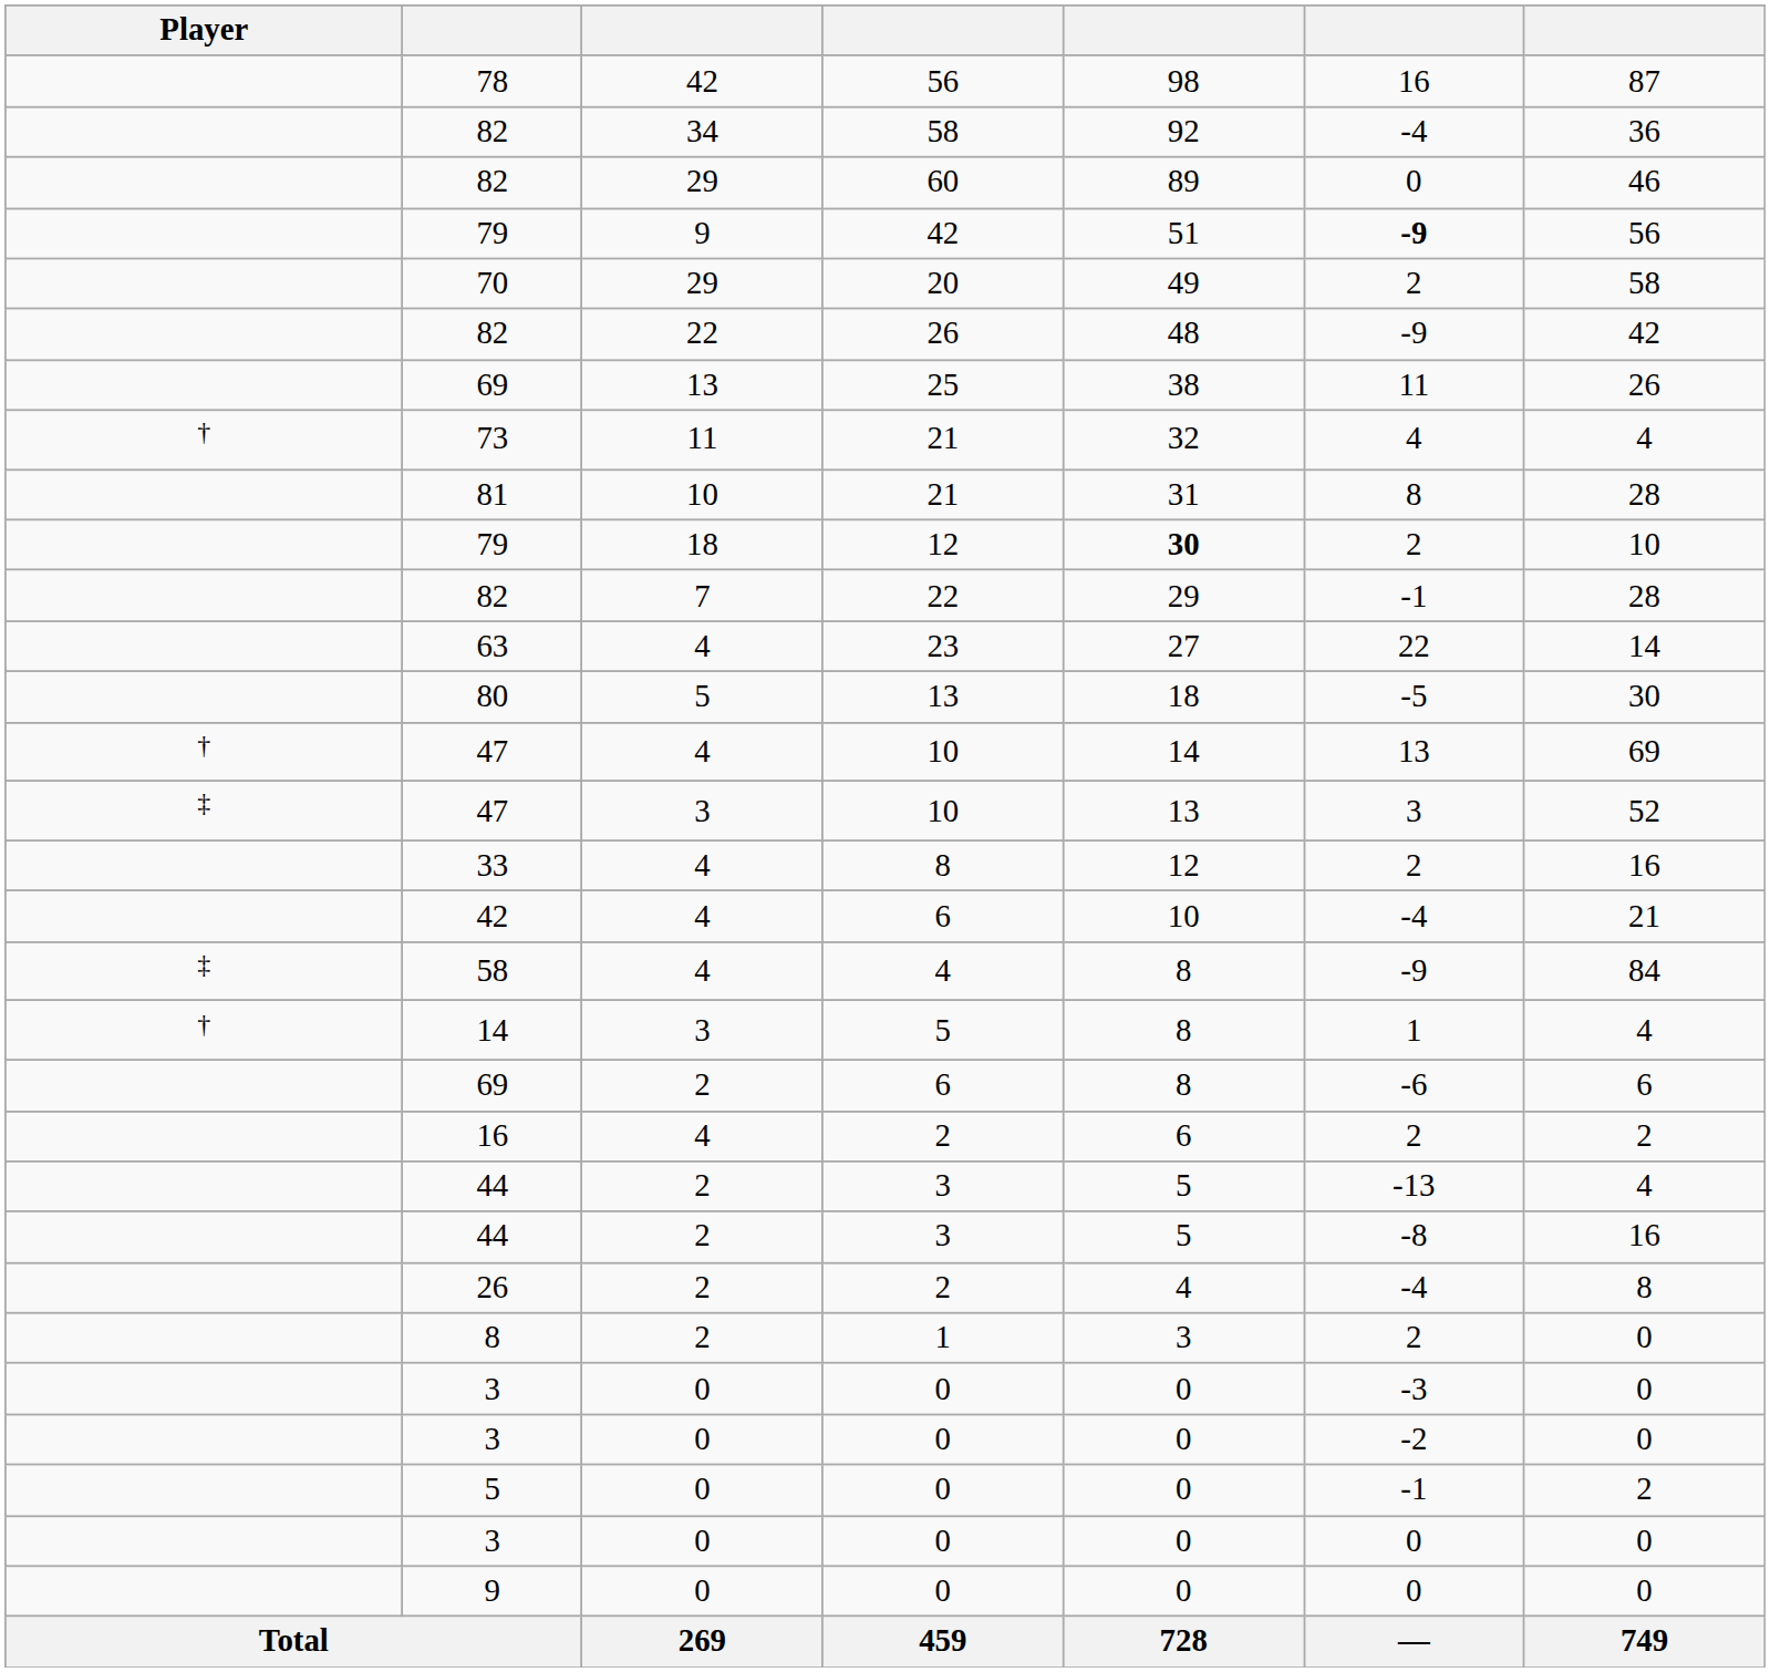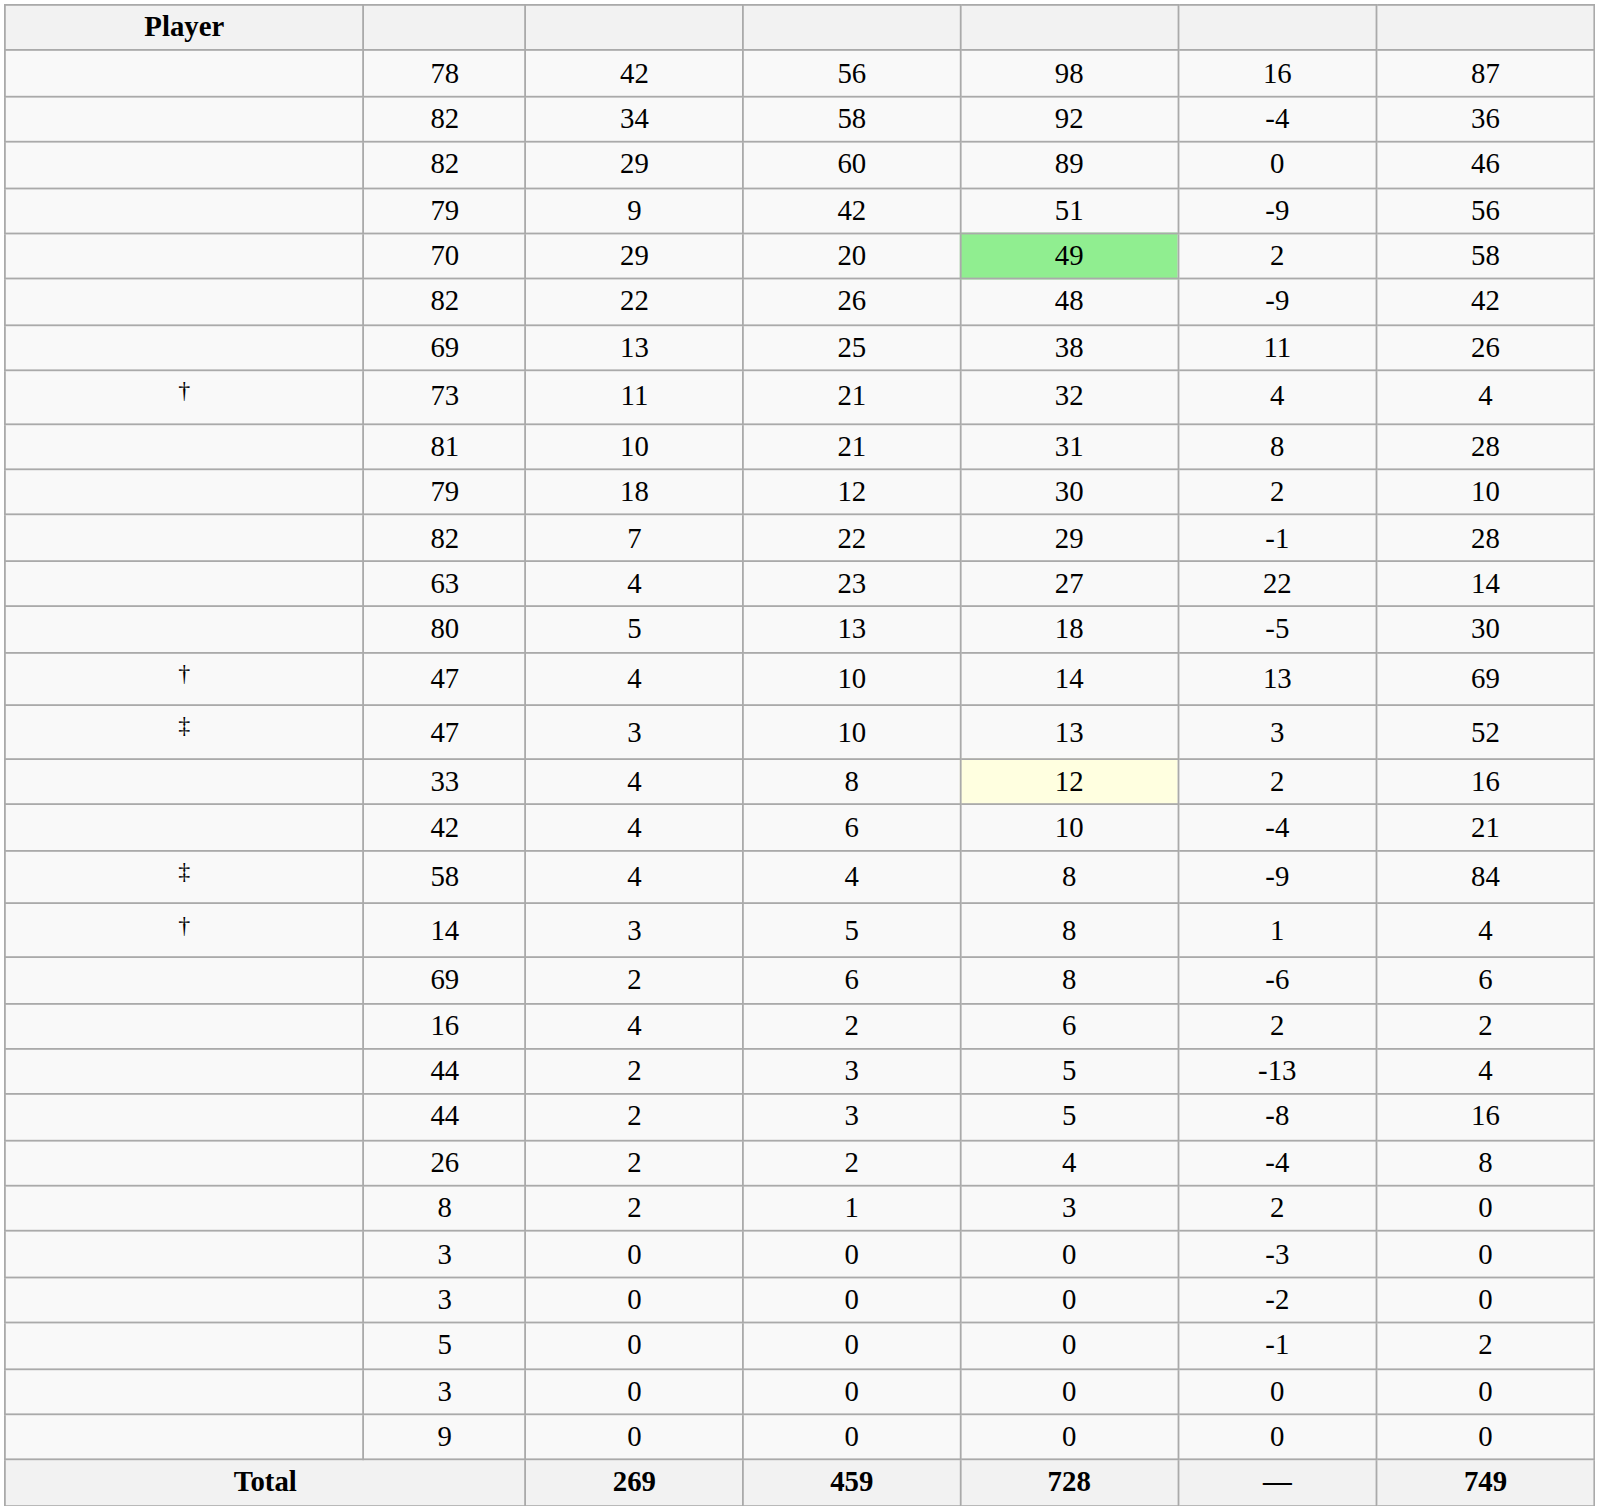79 / 9 | column 6: bold -> normal
70 | column 5: no background -> lightgreen background
79 / 18 | column 5: bold -> normal
33 | column 5: no background -> lightyellow background
